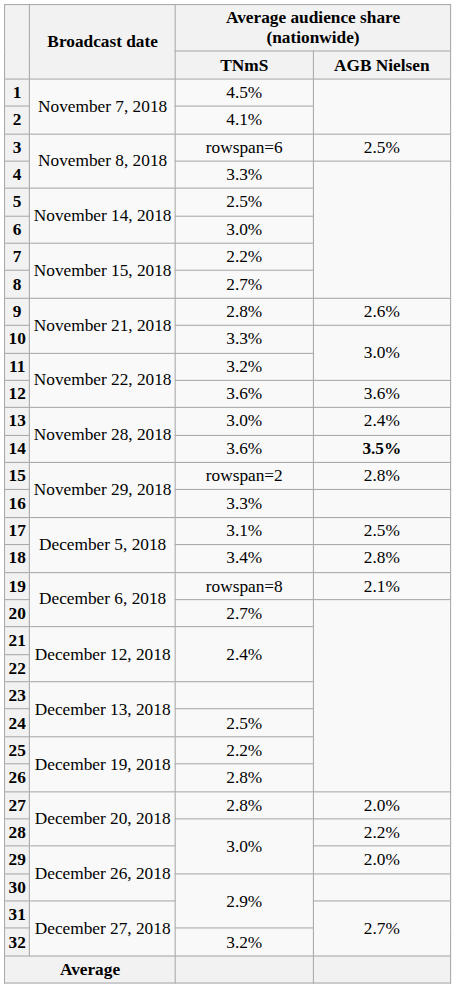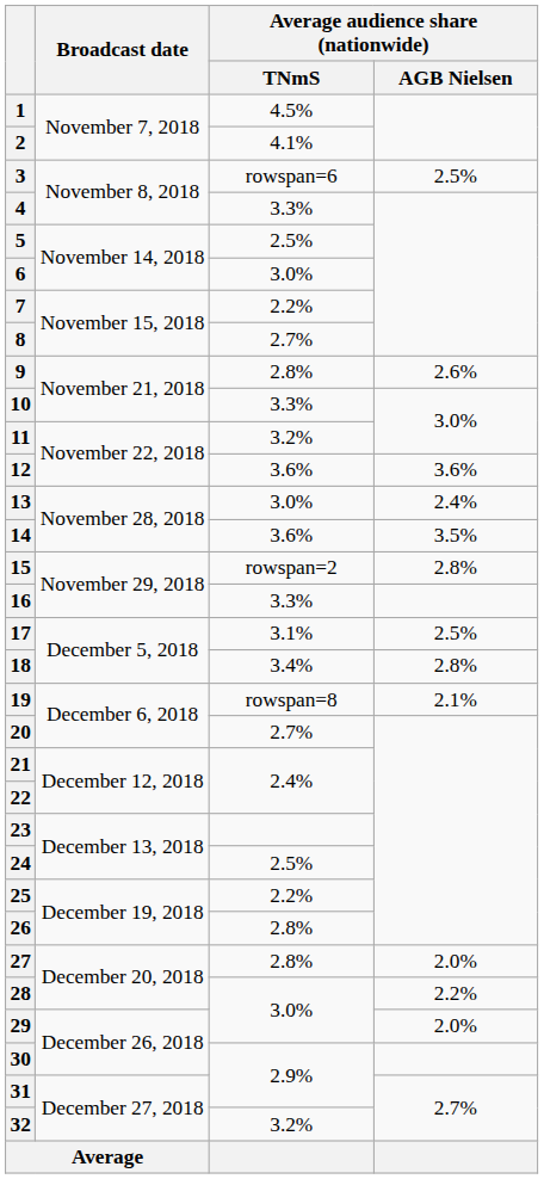14 | Average audience share (nationwide) / AGB Nielsen: bold -> normal
